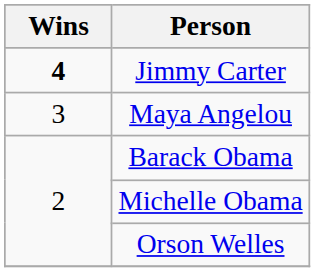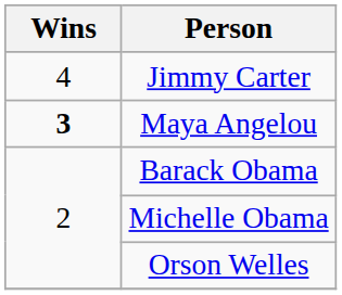Jimmy Carter | Wins: bold -> normal
Maya Angelou | Wins: normal -> bold
